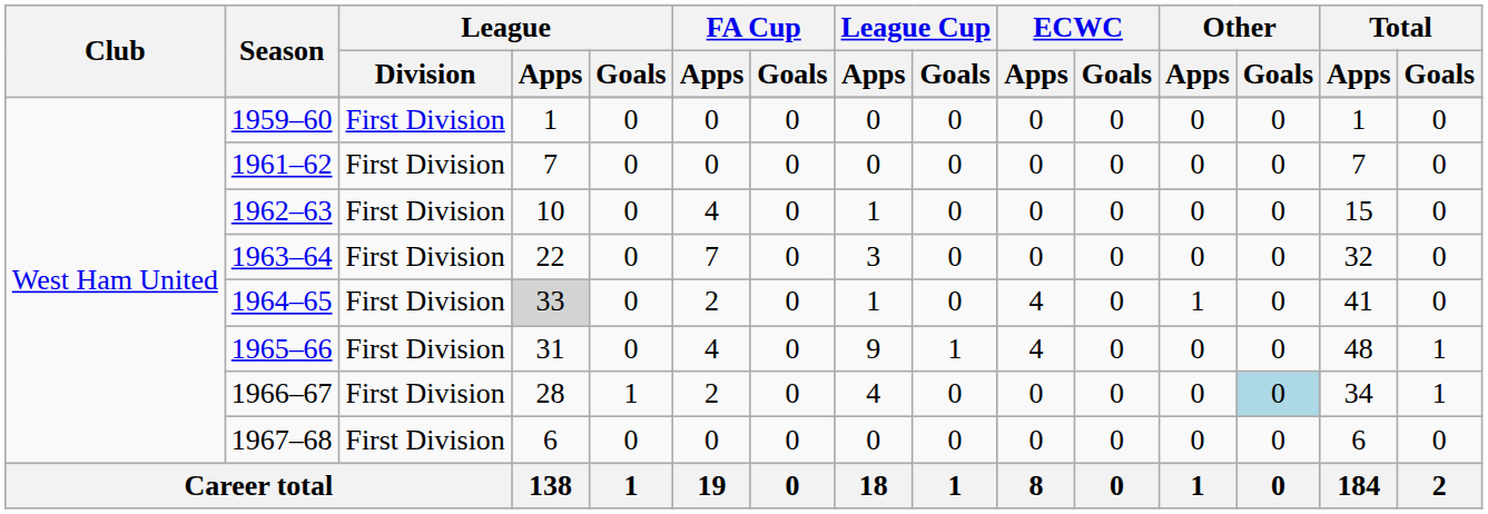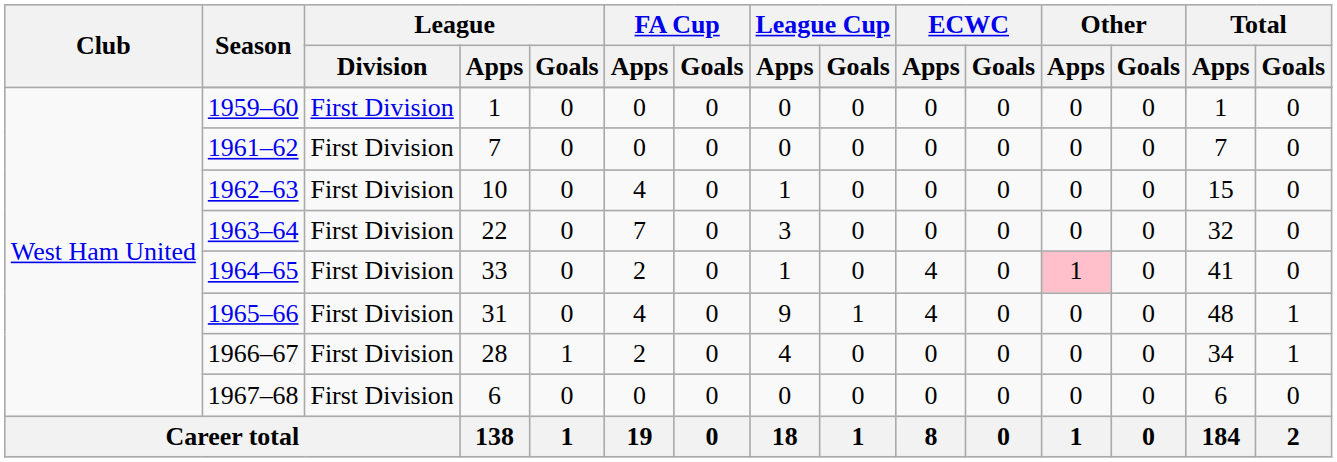1964–65 | League / Apps: lightgrey background -> no background
1964–65 | Other / Apps: no background -> pink background
1966–67 | Other / Goals: lightblue background -> no background
